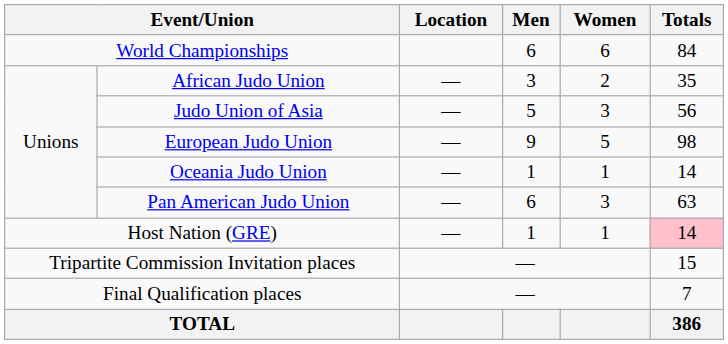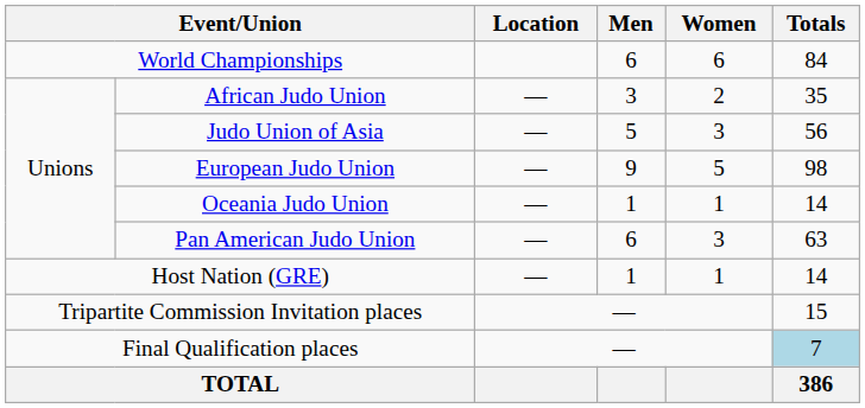Host Nation (GRE) | Totals: pink background -> no background
Final Qualification places | Totals: no background -> lightblue background
